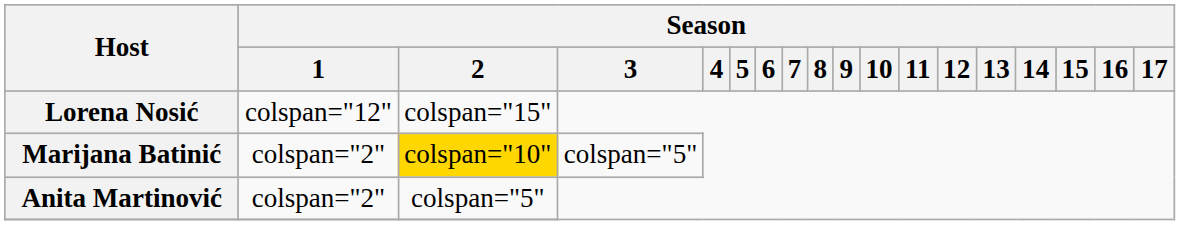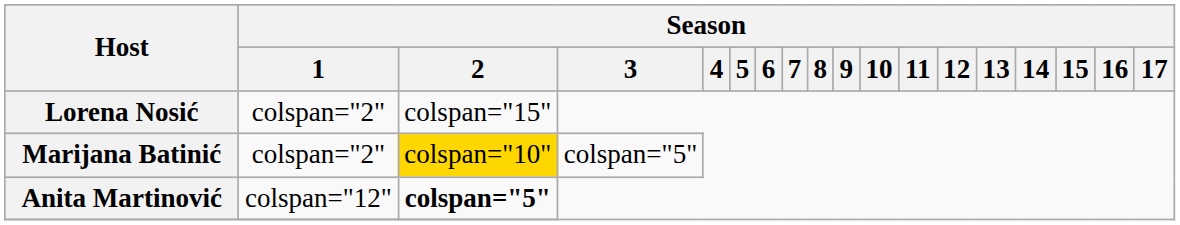Lorena Nosić | Season / 1: colspan="12" -> colspan="2"
Anita Martinović | Season / 1: colspan="2" -> colspan="12"
Anita Martinović | Season / 2: normal -> bold
